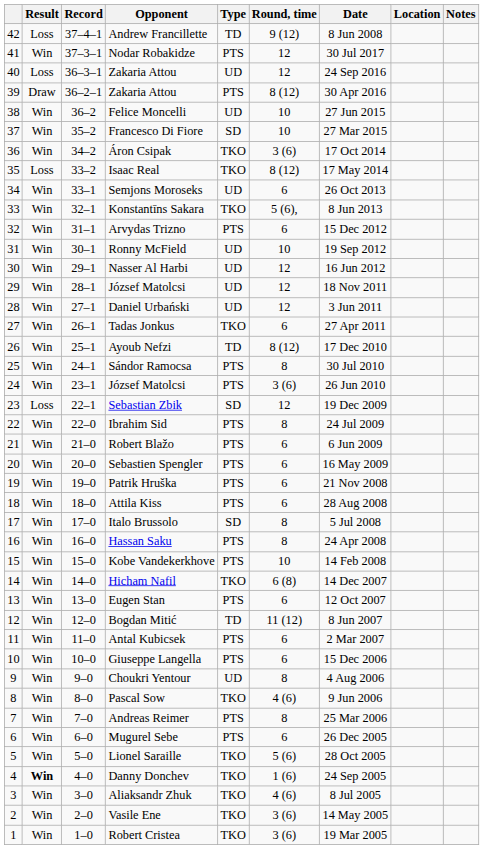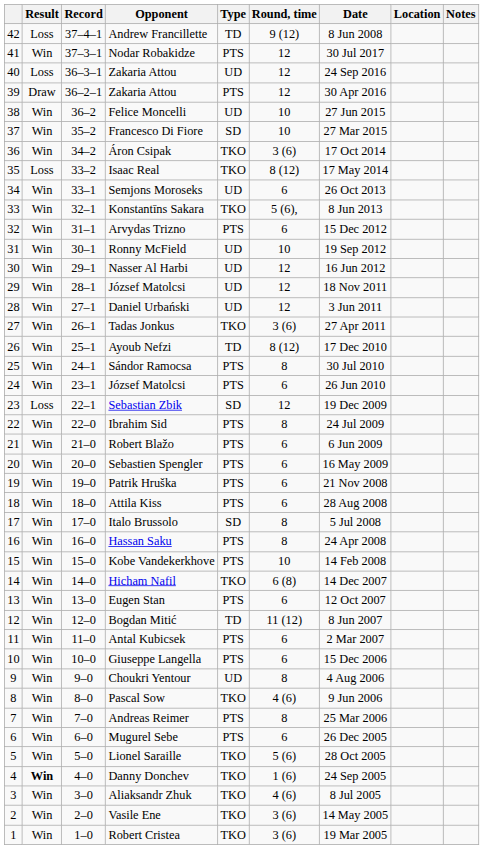39 / Zakaria Attou | Round, time: 8 (12) -> 12
Tadas Jonkus | Round, time: 6 -> 3 (6)
24 / József Matolcsi | Round, time: 3 (6) -> 6
